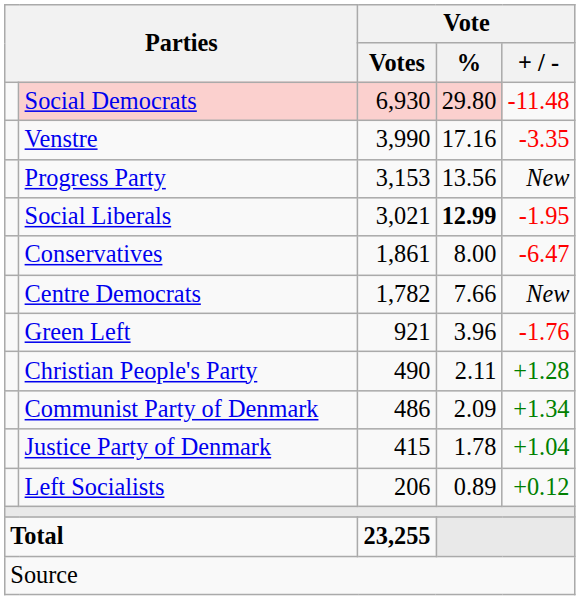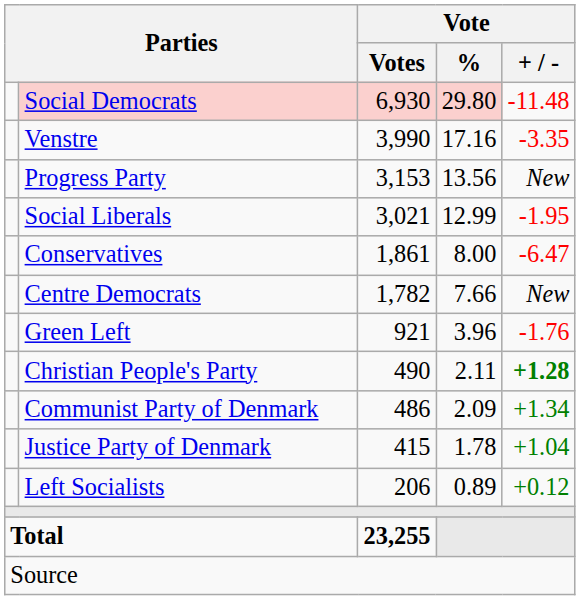Social Liberals | Vote / %: bold -> normal
Christian People's Party | Vote / + / -: normal -> bold
